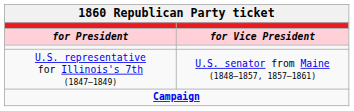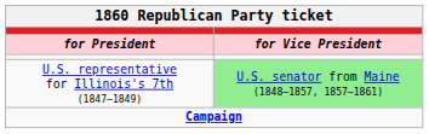U.S. representative for Illinois's 7th (1847–1849) | column 2: no background -> lightgreen background
